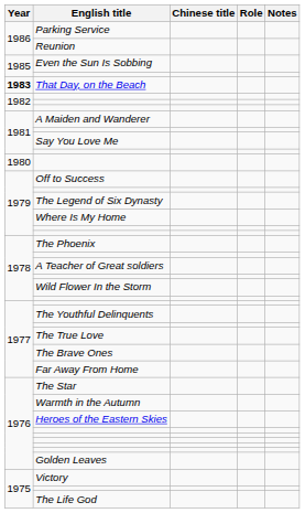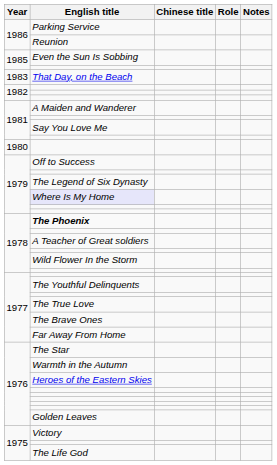That Day, on the Beach | Year: bold -> normal
Where Is My Home | English title: no background -> lavender background
The Phoenix | English title: normal -> bold
